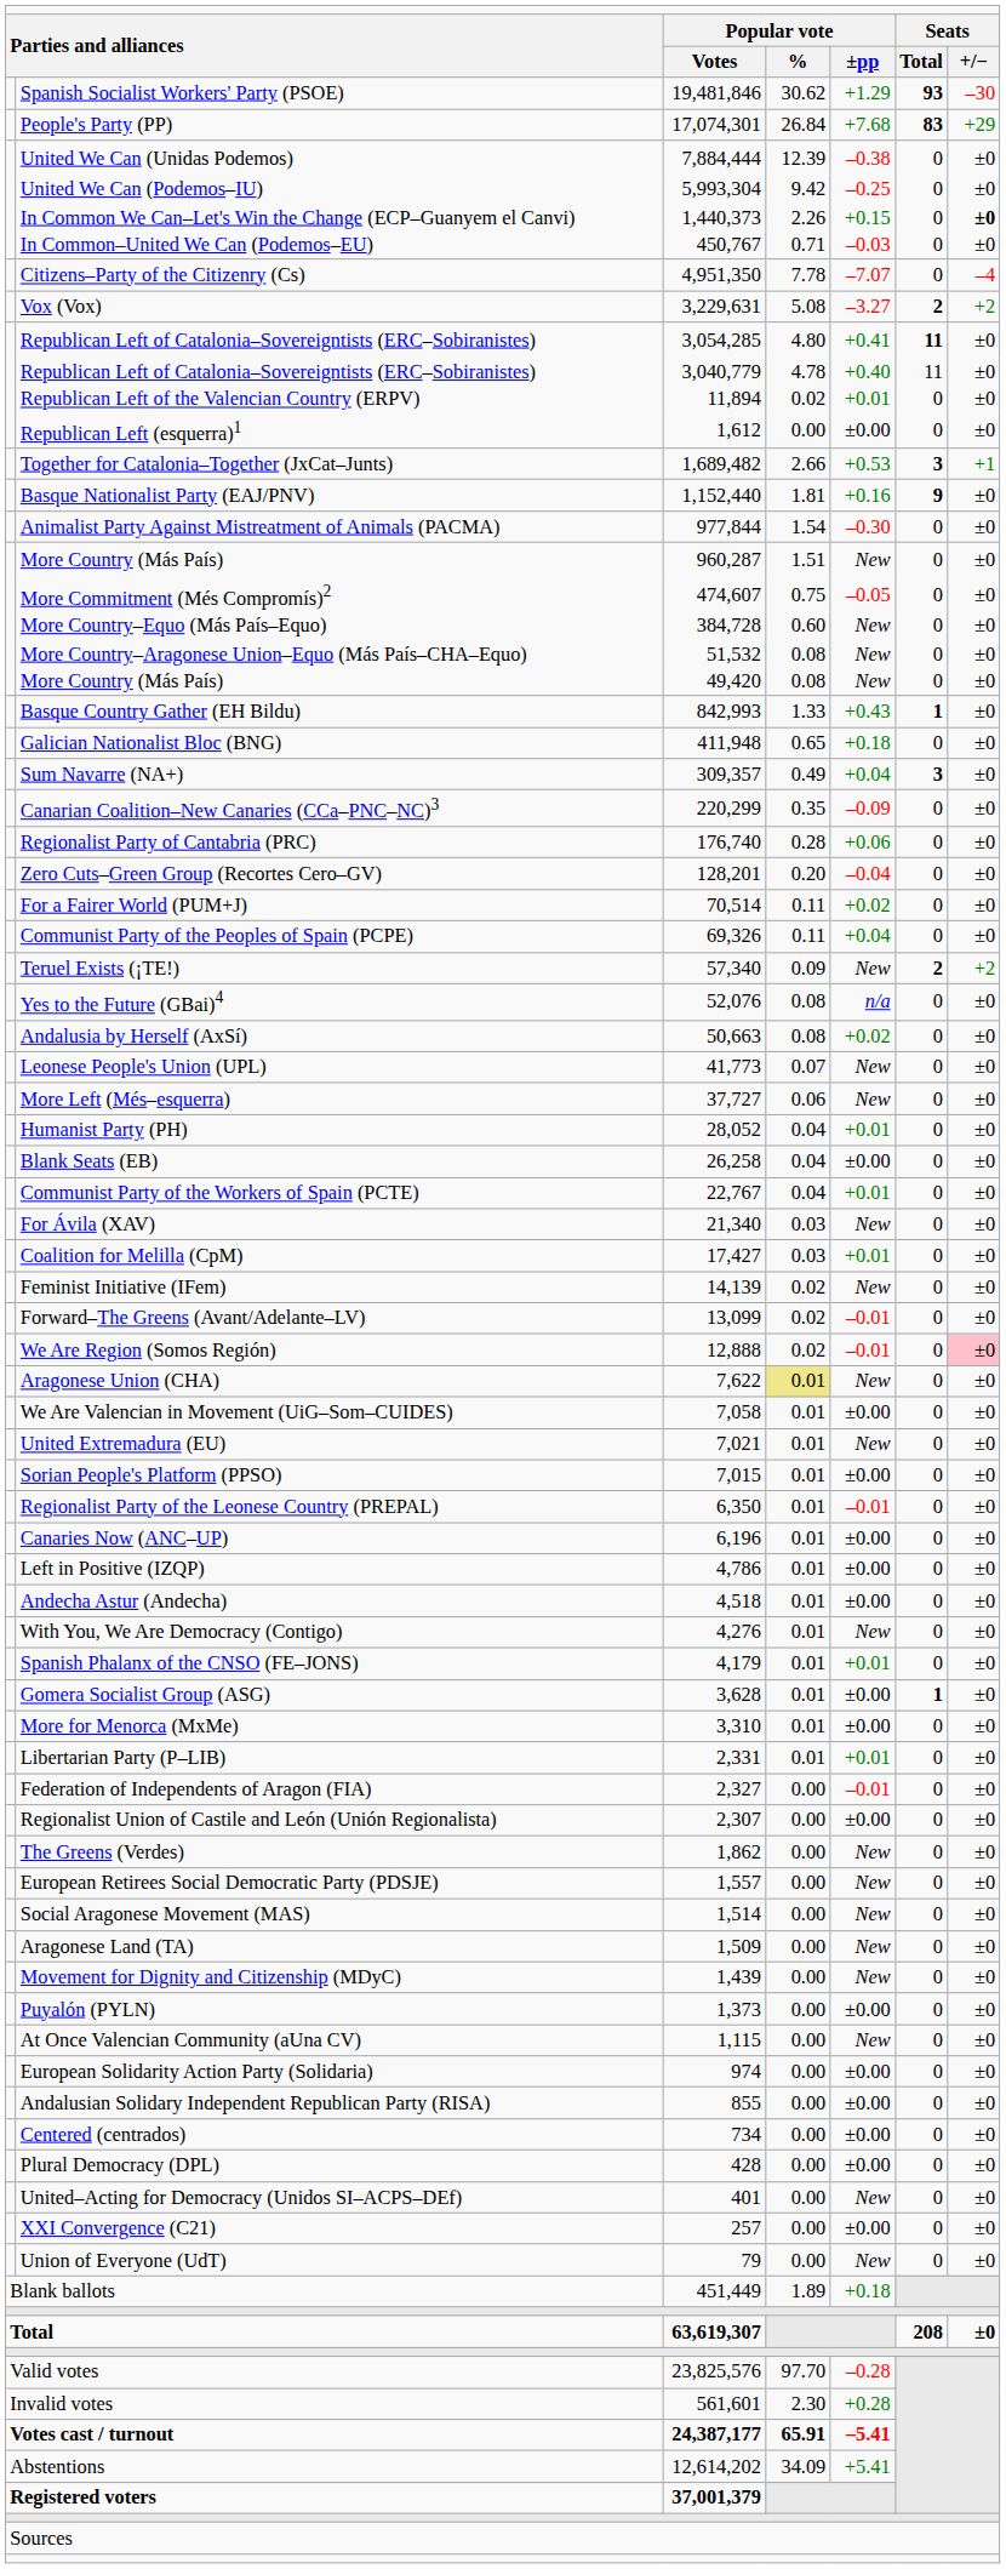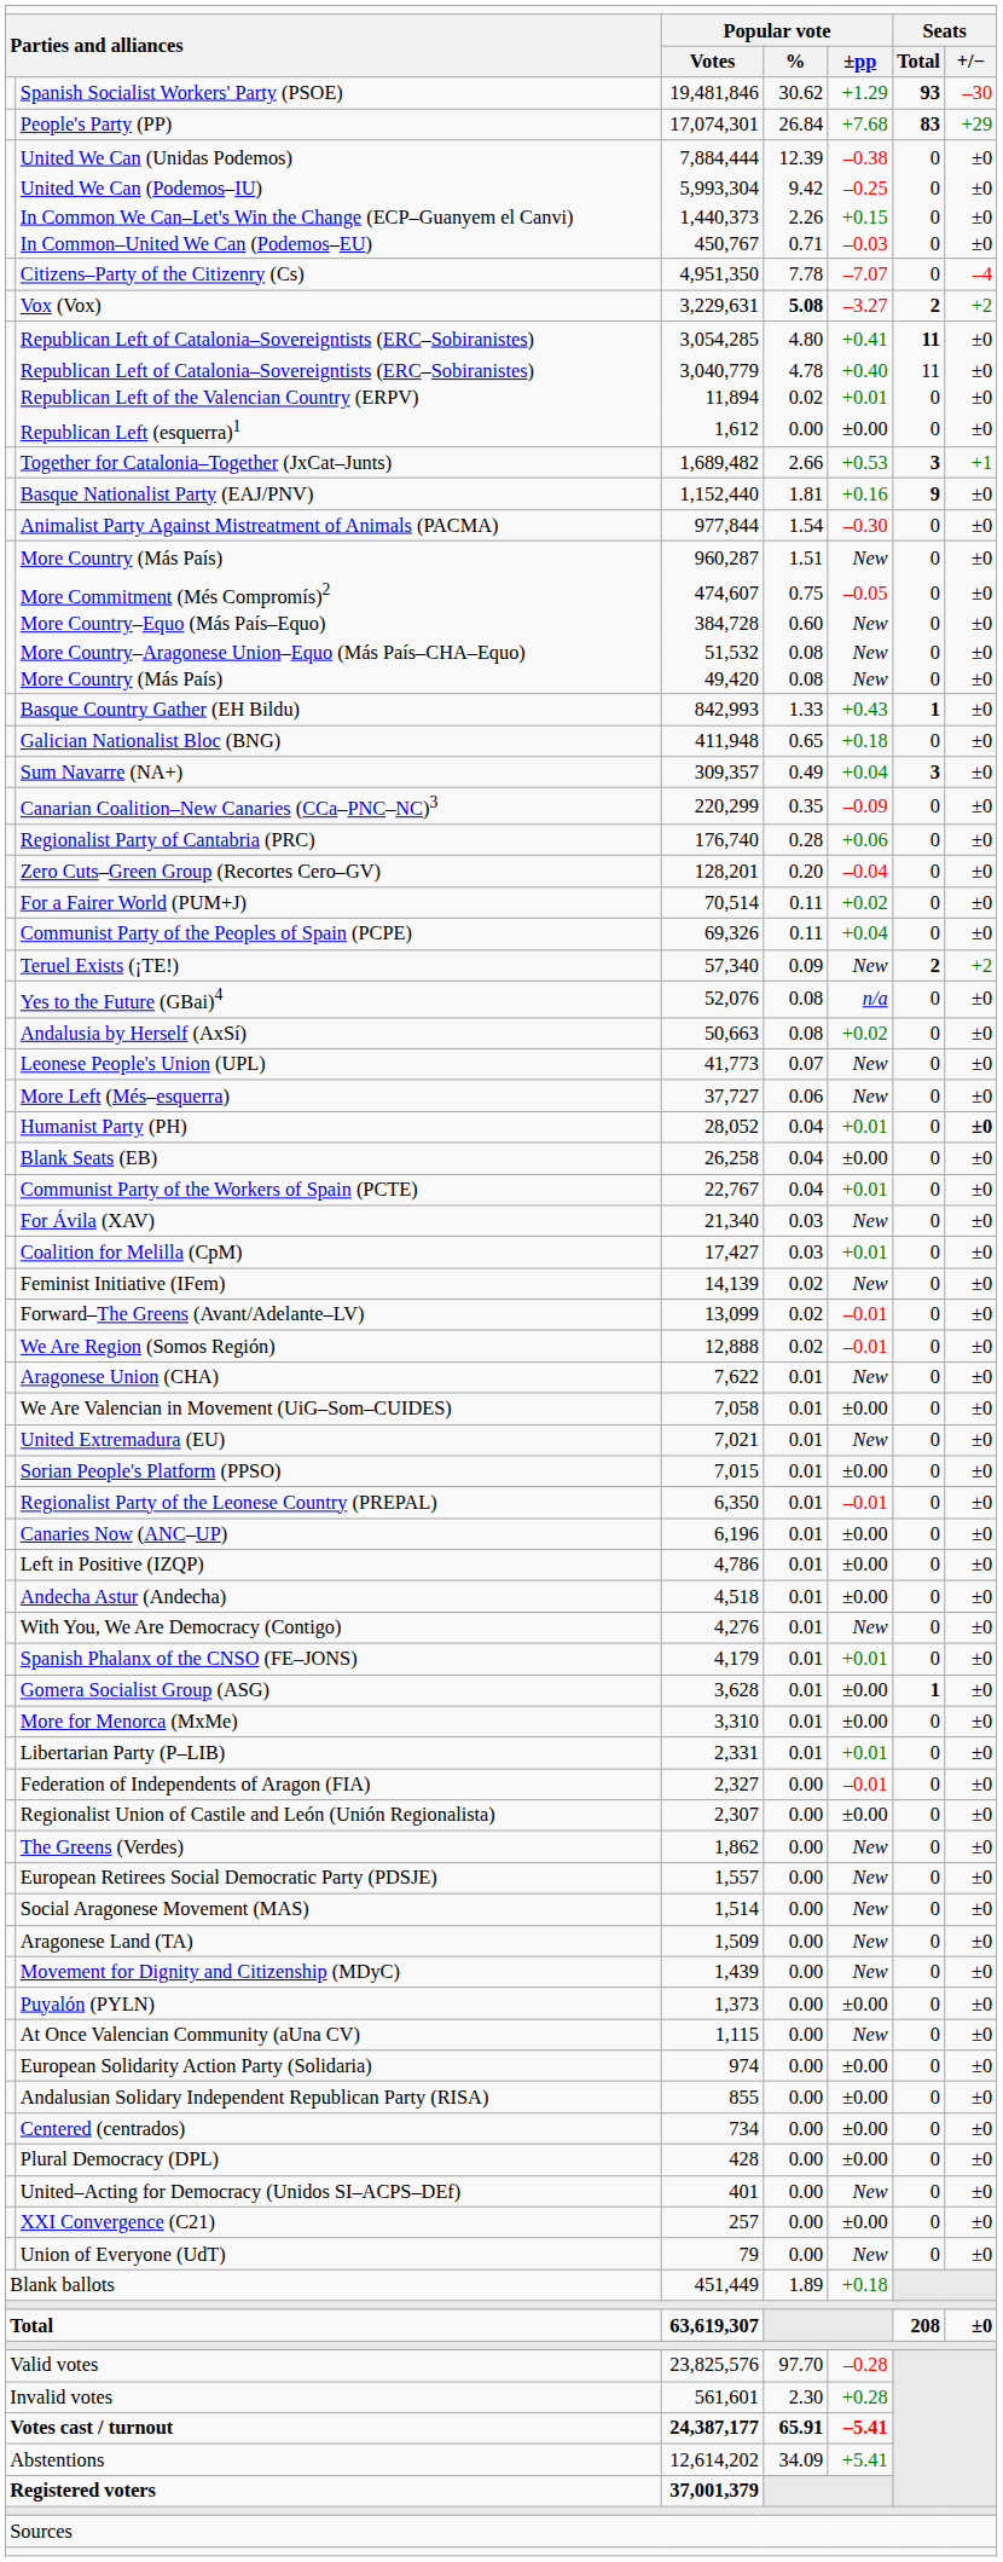In Common We Can–Let's Win the Change (ECP–Guanyem el Canvi) | column 7: bold -> normal
Vox (Vox) | column 4: normal -> bold
Humanist Party (PH) | column 7: normal -> bold
We Are Region (Somos Región) | column 7: pink background -> no background
Aragonese Union (CHA) | column 4: khaki background -> no background
